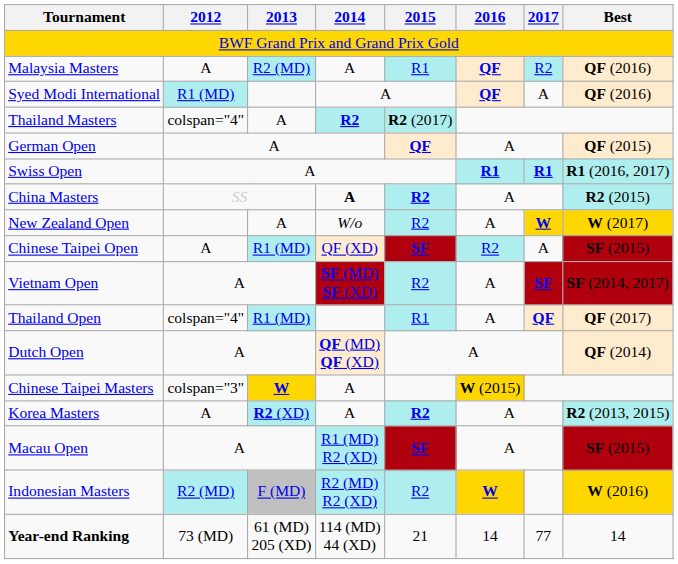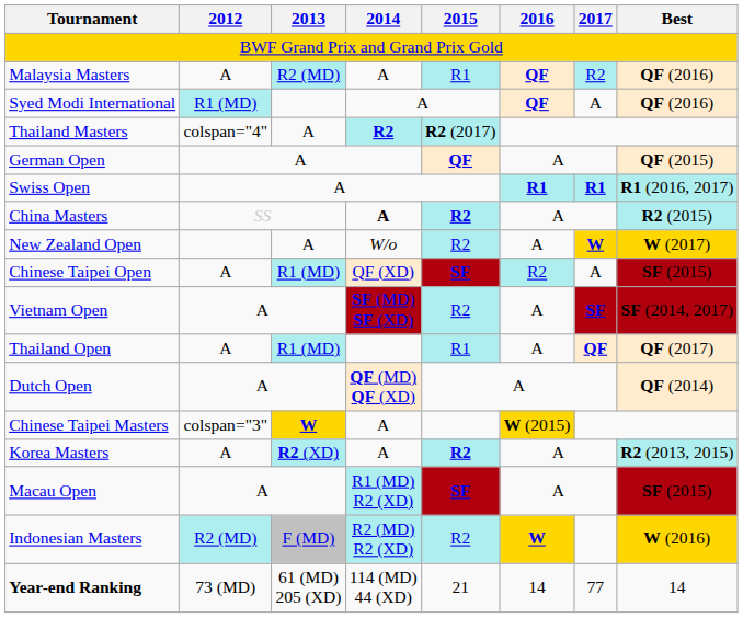Thailand Open | 2012: colspan="4" -> A
